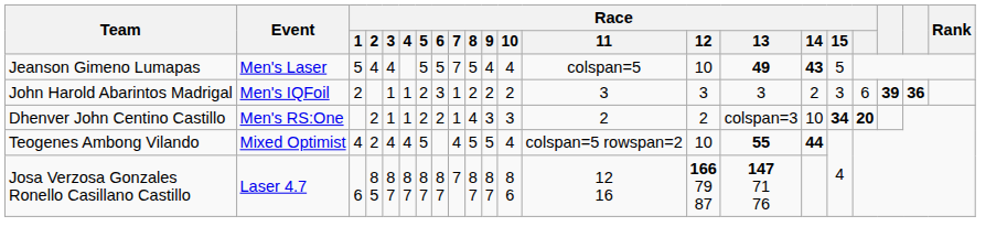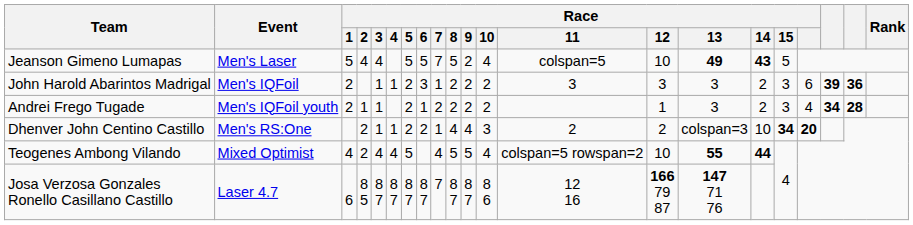Jeanson Gimeno Lumapas | Race / 9: 4 -> 2
+ row: Andrei Frego Tugade | Men's IQFoil youth | 2 | 1 | 1 | 2 | 1 | 2 | 2 | 2 | 2 | 1 | 3 | 2 | 3 | 4 | 34 | 28
Dhenver John Centino Castillo | Race / 9: 3 -> 4
